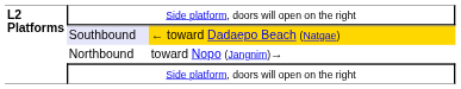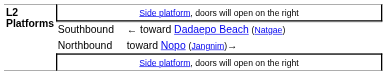Southbound | column 2: lavender background -> no background
Southbound | column 3: gold background -> no background
